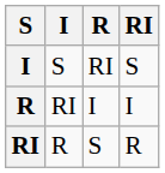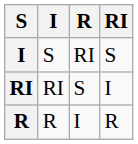row 3 | S: R -> RI
row 3 | R: I -> S
row 4 | S: RI -> R
row 4 | R: S -> I
